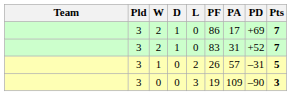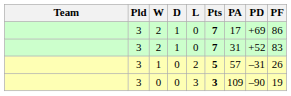columns swapped: PF <-> Pts
